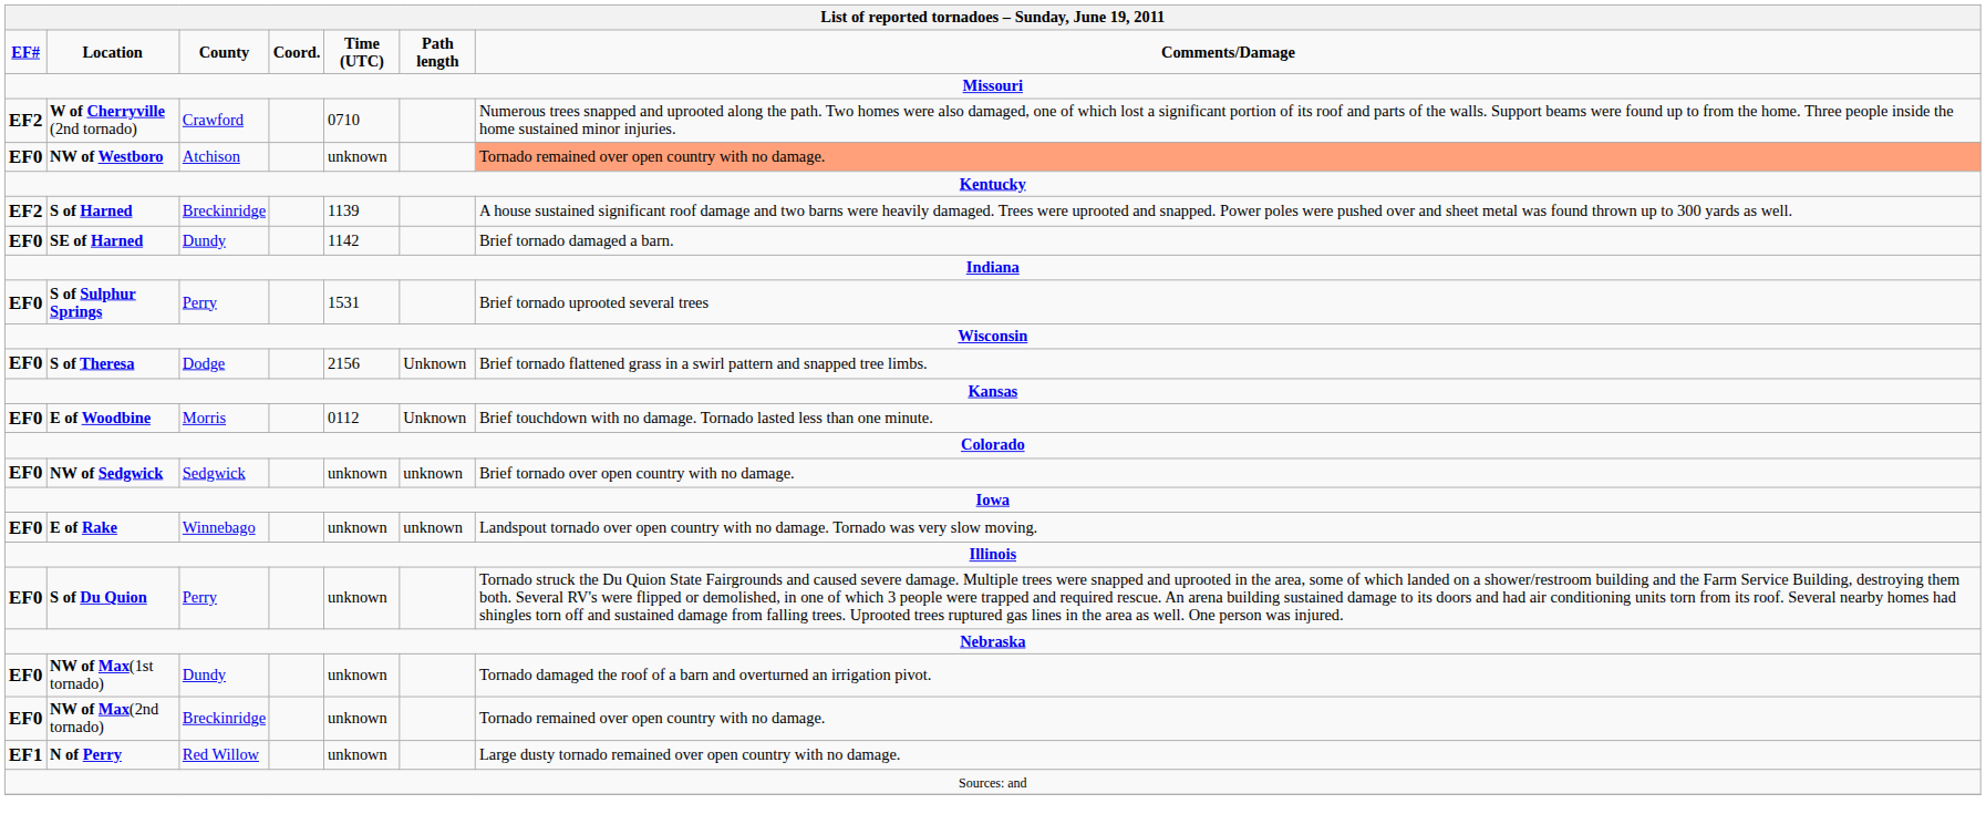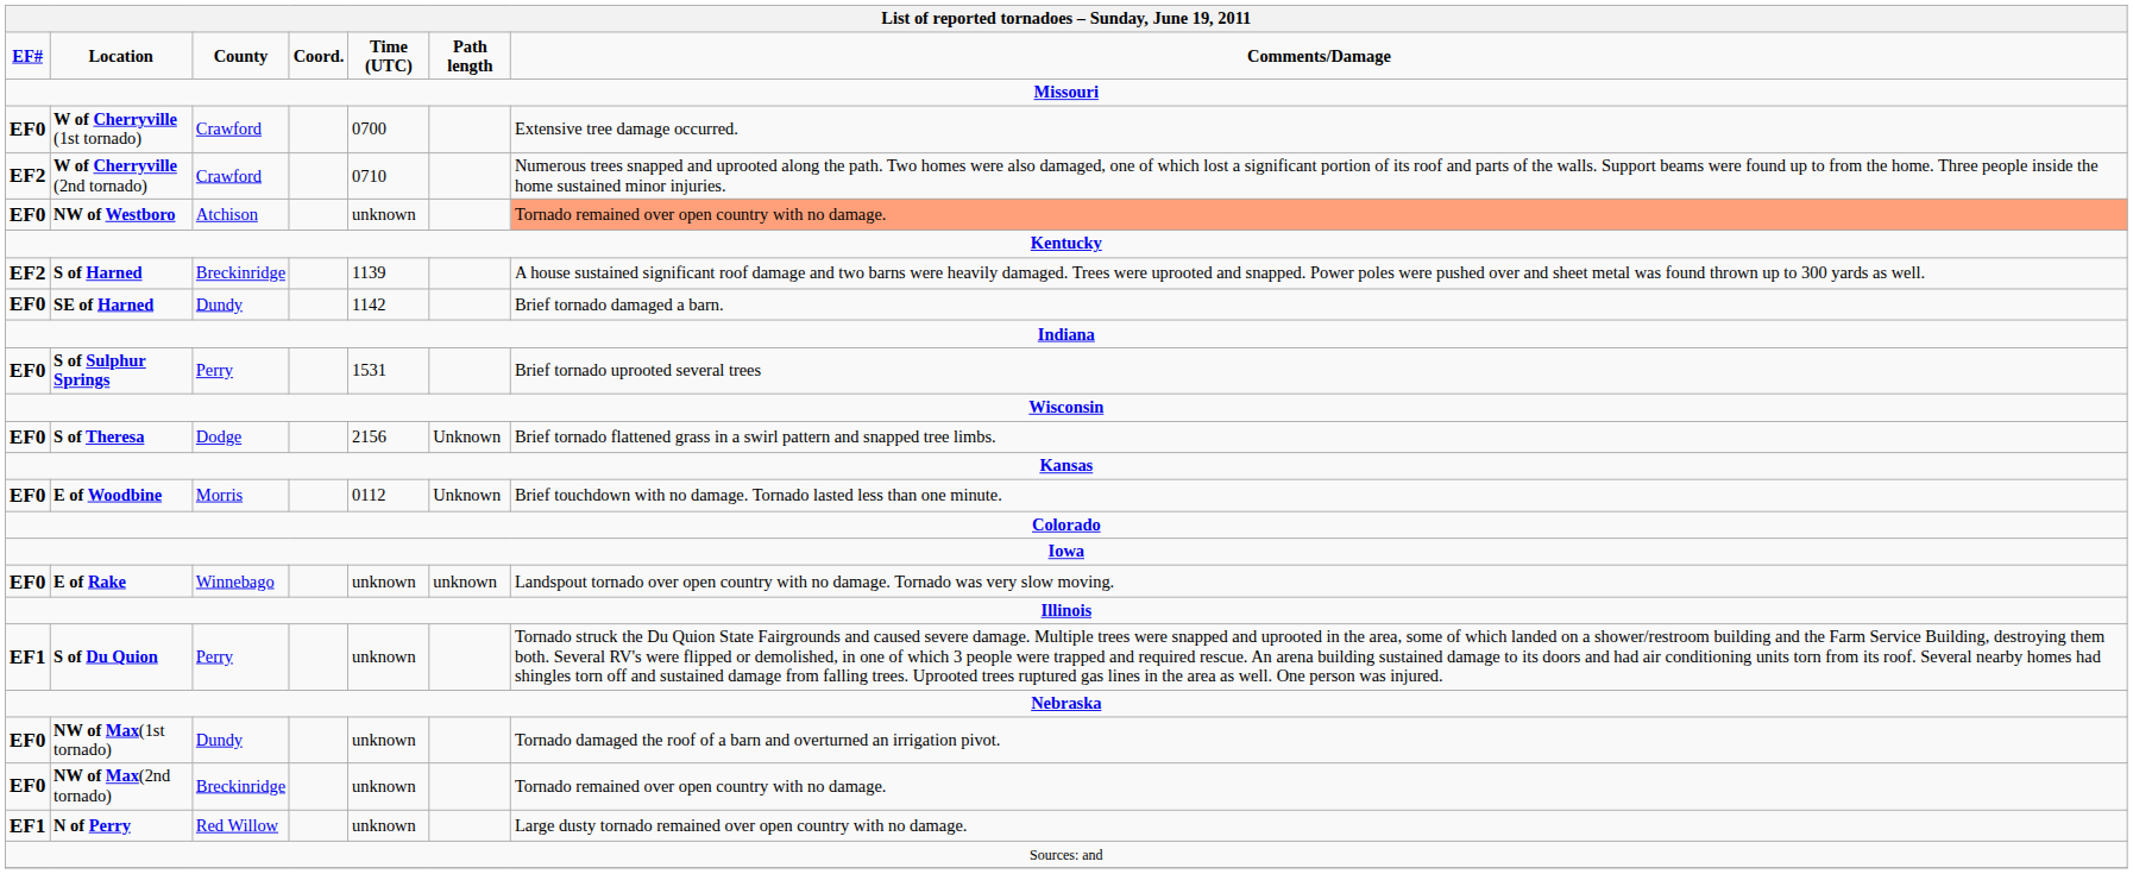+ row: EF0 | W of Cherryville (1st tornado) | Crawford | 0700 | Extensive tree damage occurred.
- row: EF0 | NW of Sedgwick | Sedgwick | unknown | unknown | Brief tornado over open country with no damage.
S of Du Quion | EF#: EF0 -> EF1
